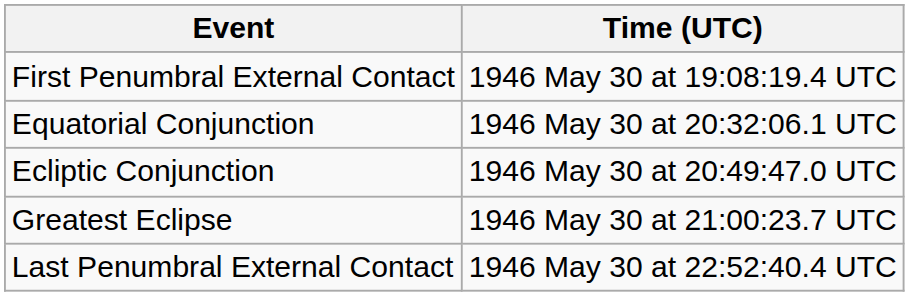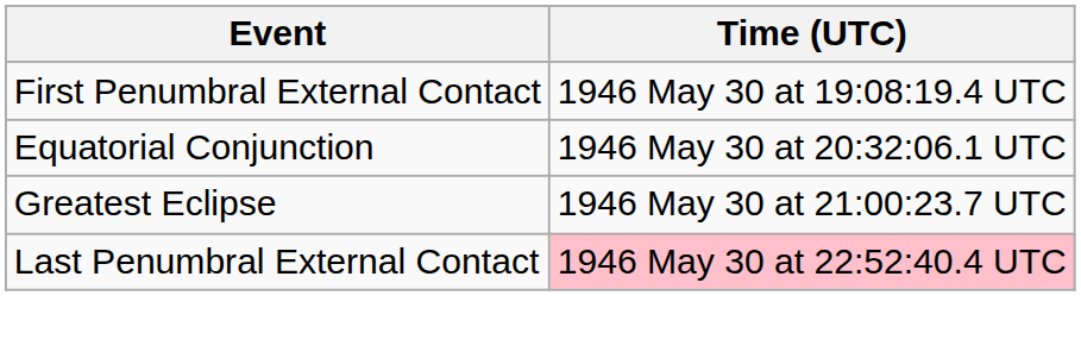- row: Ecliptic Conjunction | 1946 May 30 at 20:49:47.0 UTC
Last Penumbral External Contact | Time (UTC): no background -> pink background
